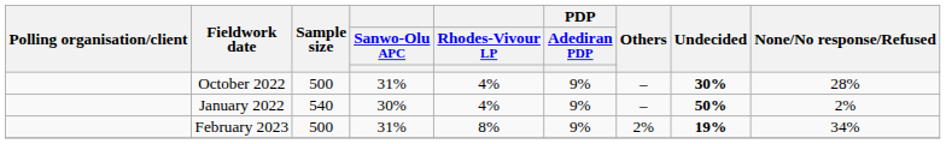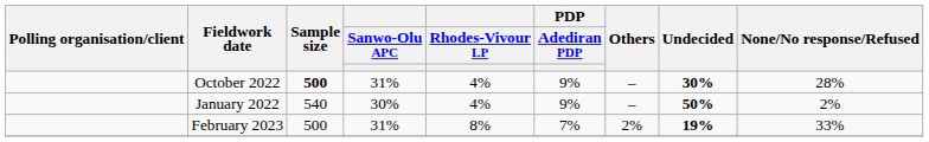October 2022 | Sample size: normal -> bold
February 2023 | PDP / Adediran PDP: 9% -> 7%
February 2023 | None/No response/Refused: 34% -> 33%
